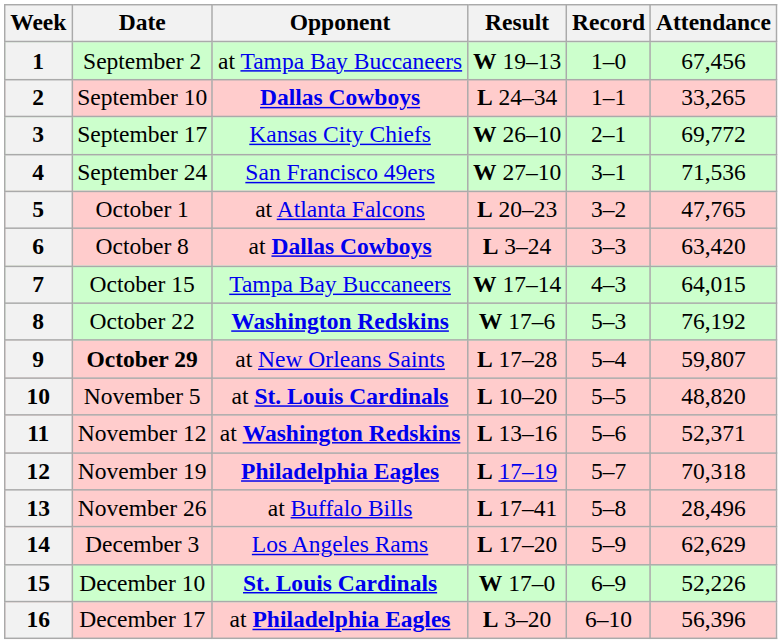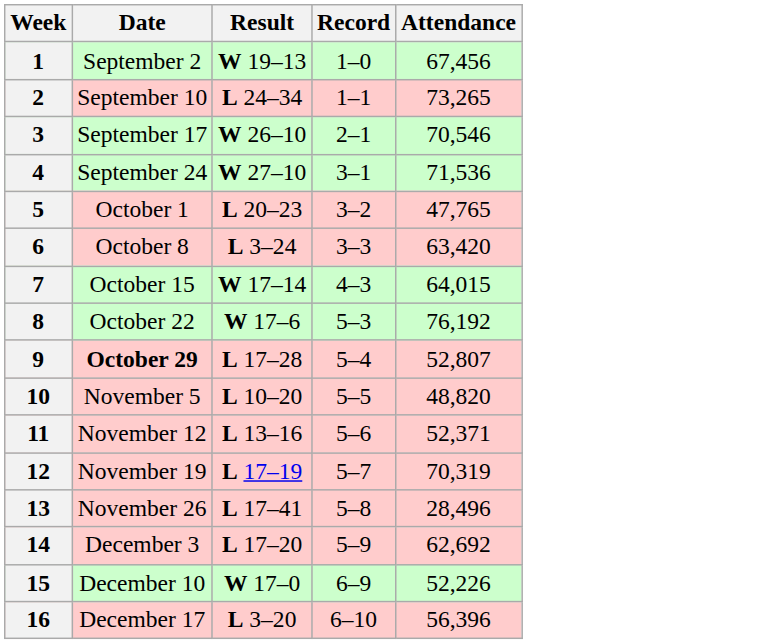- column: Opponent | at Tampa Bay Buccaneers | Dallas Cowboys | Kansas City Chiefs | San Francisco 49ers | at Atlanta Falcons | at Dallas Cowboys | Tampa Bay Buccaneers | Washington Redskins | at New Orleans Saints | at St. Louis Cardinals | at Washington Redskins | Philadelphia Eagles | at Buffalo Bills | Los Angeles Rams | St. Louis Cardinals | at Philadelphia Eagles
2 | Attendance: 33,265 -> 73,265
3 | Attendance: 69,772 -> 70,546
9 | Attendance: 59,807 -> 52,807
12 | Attendance: 70,318 -> 70,319
14 | Attendance: 62,629 -> 62,692
